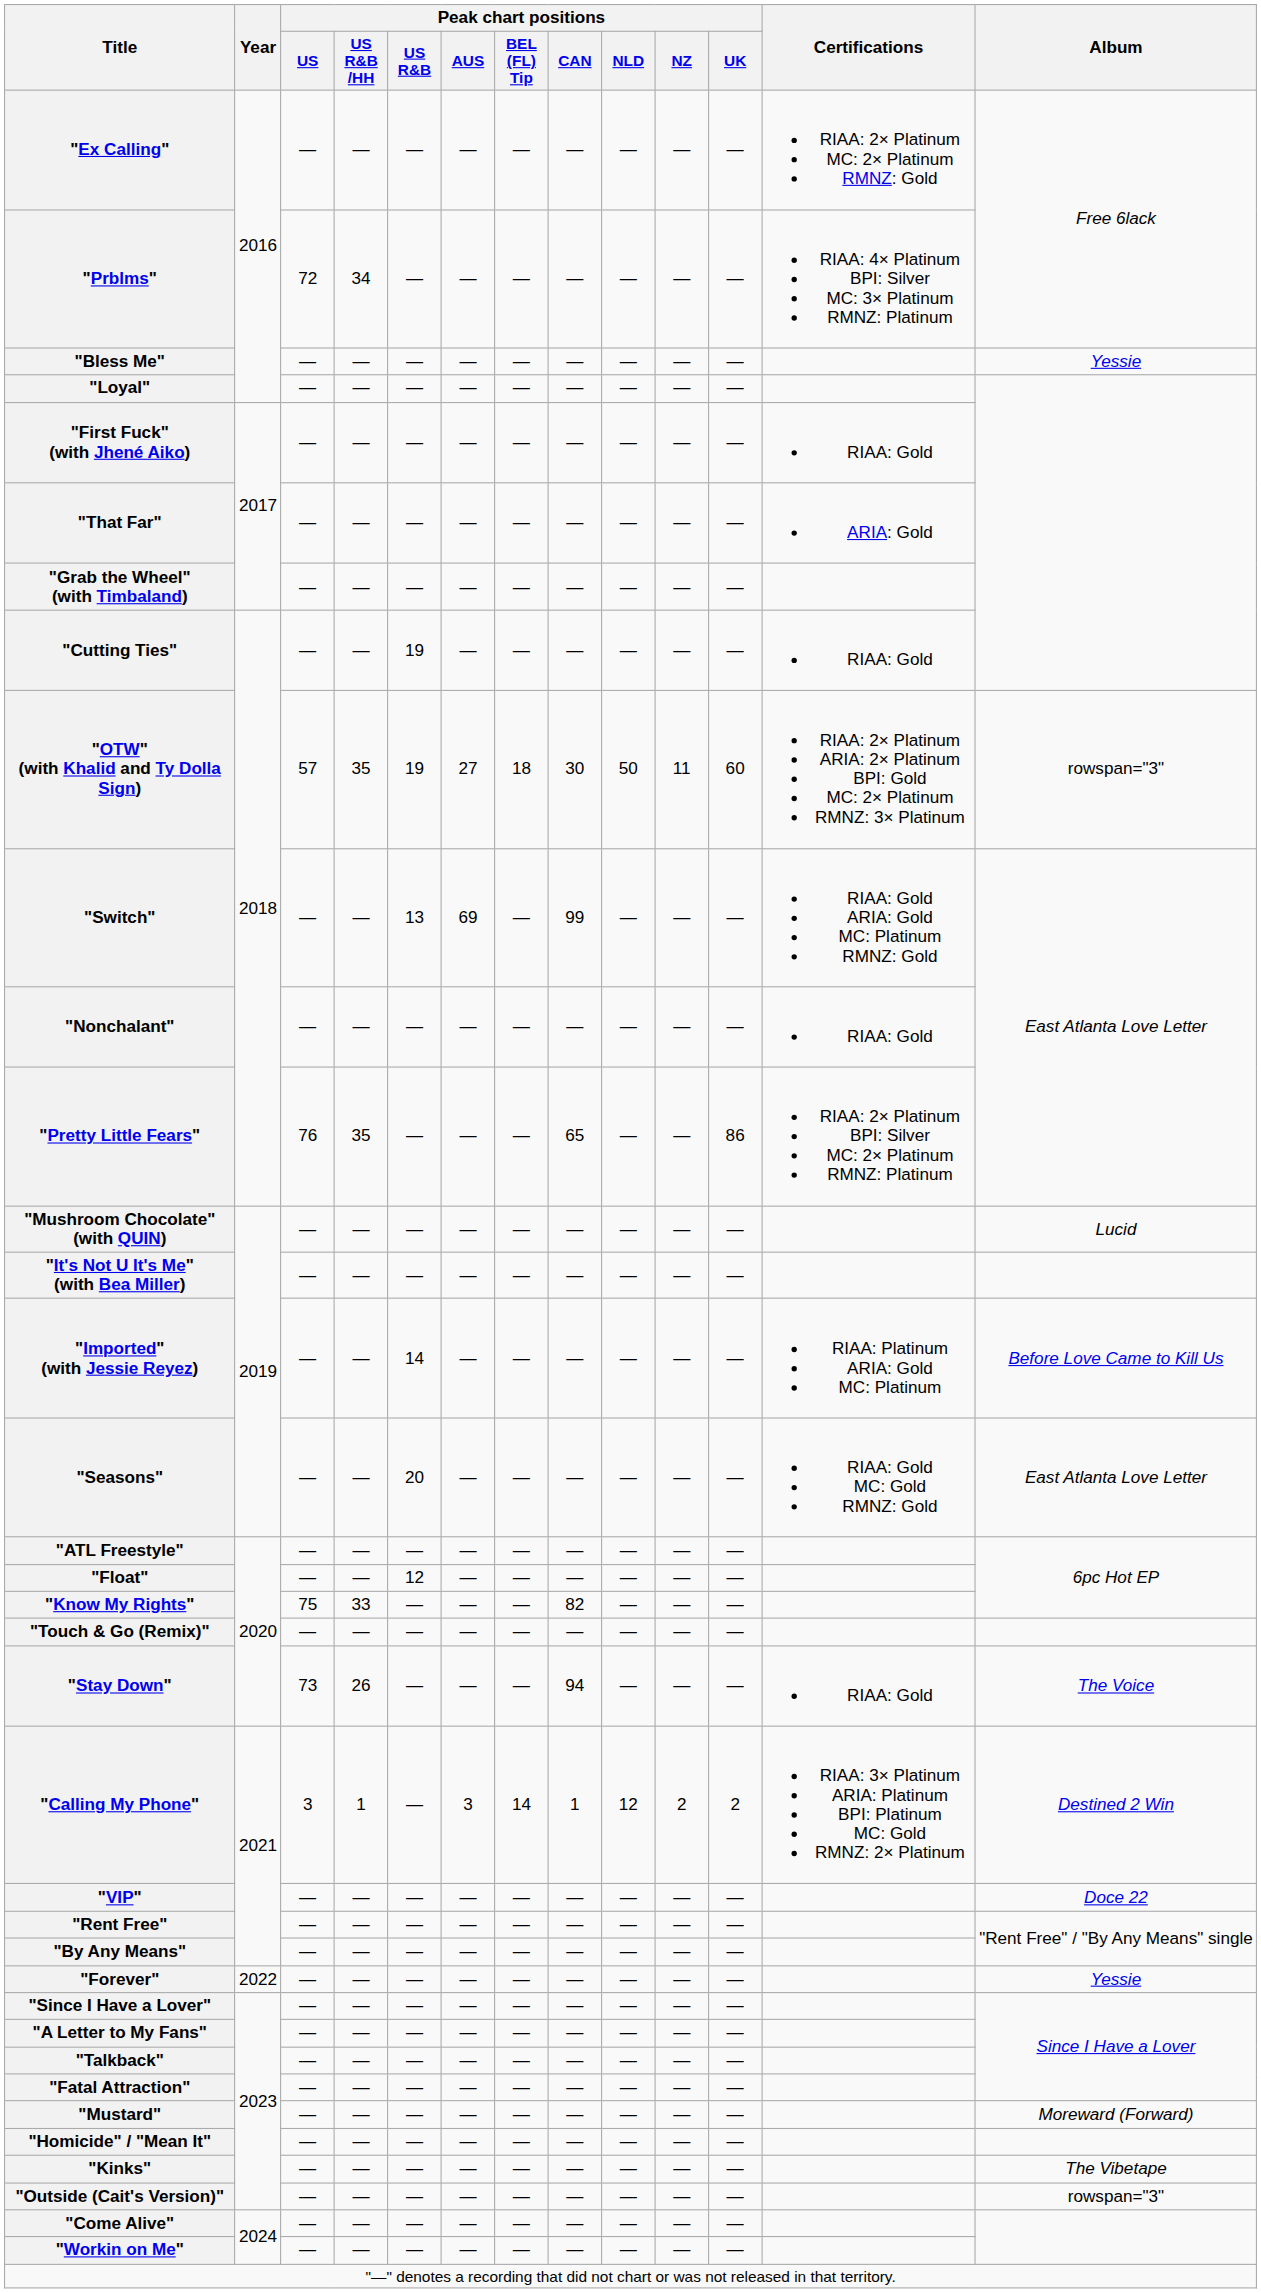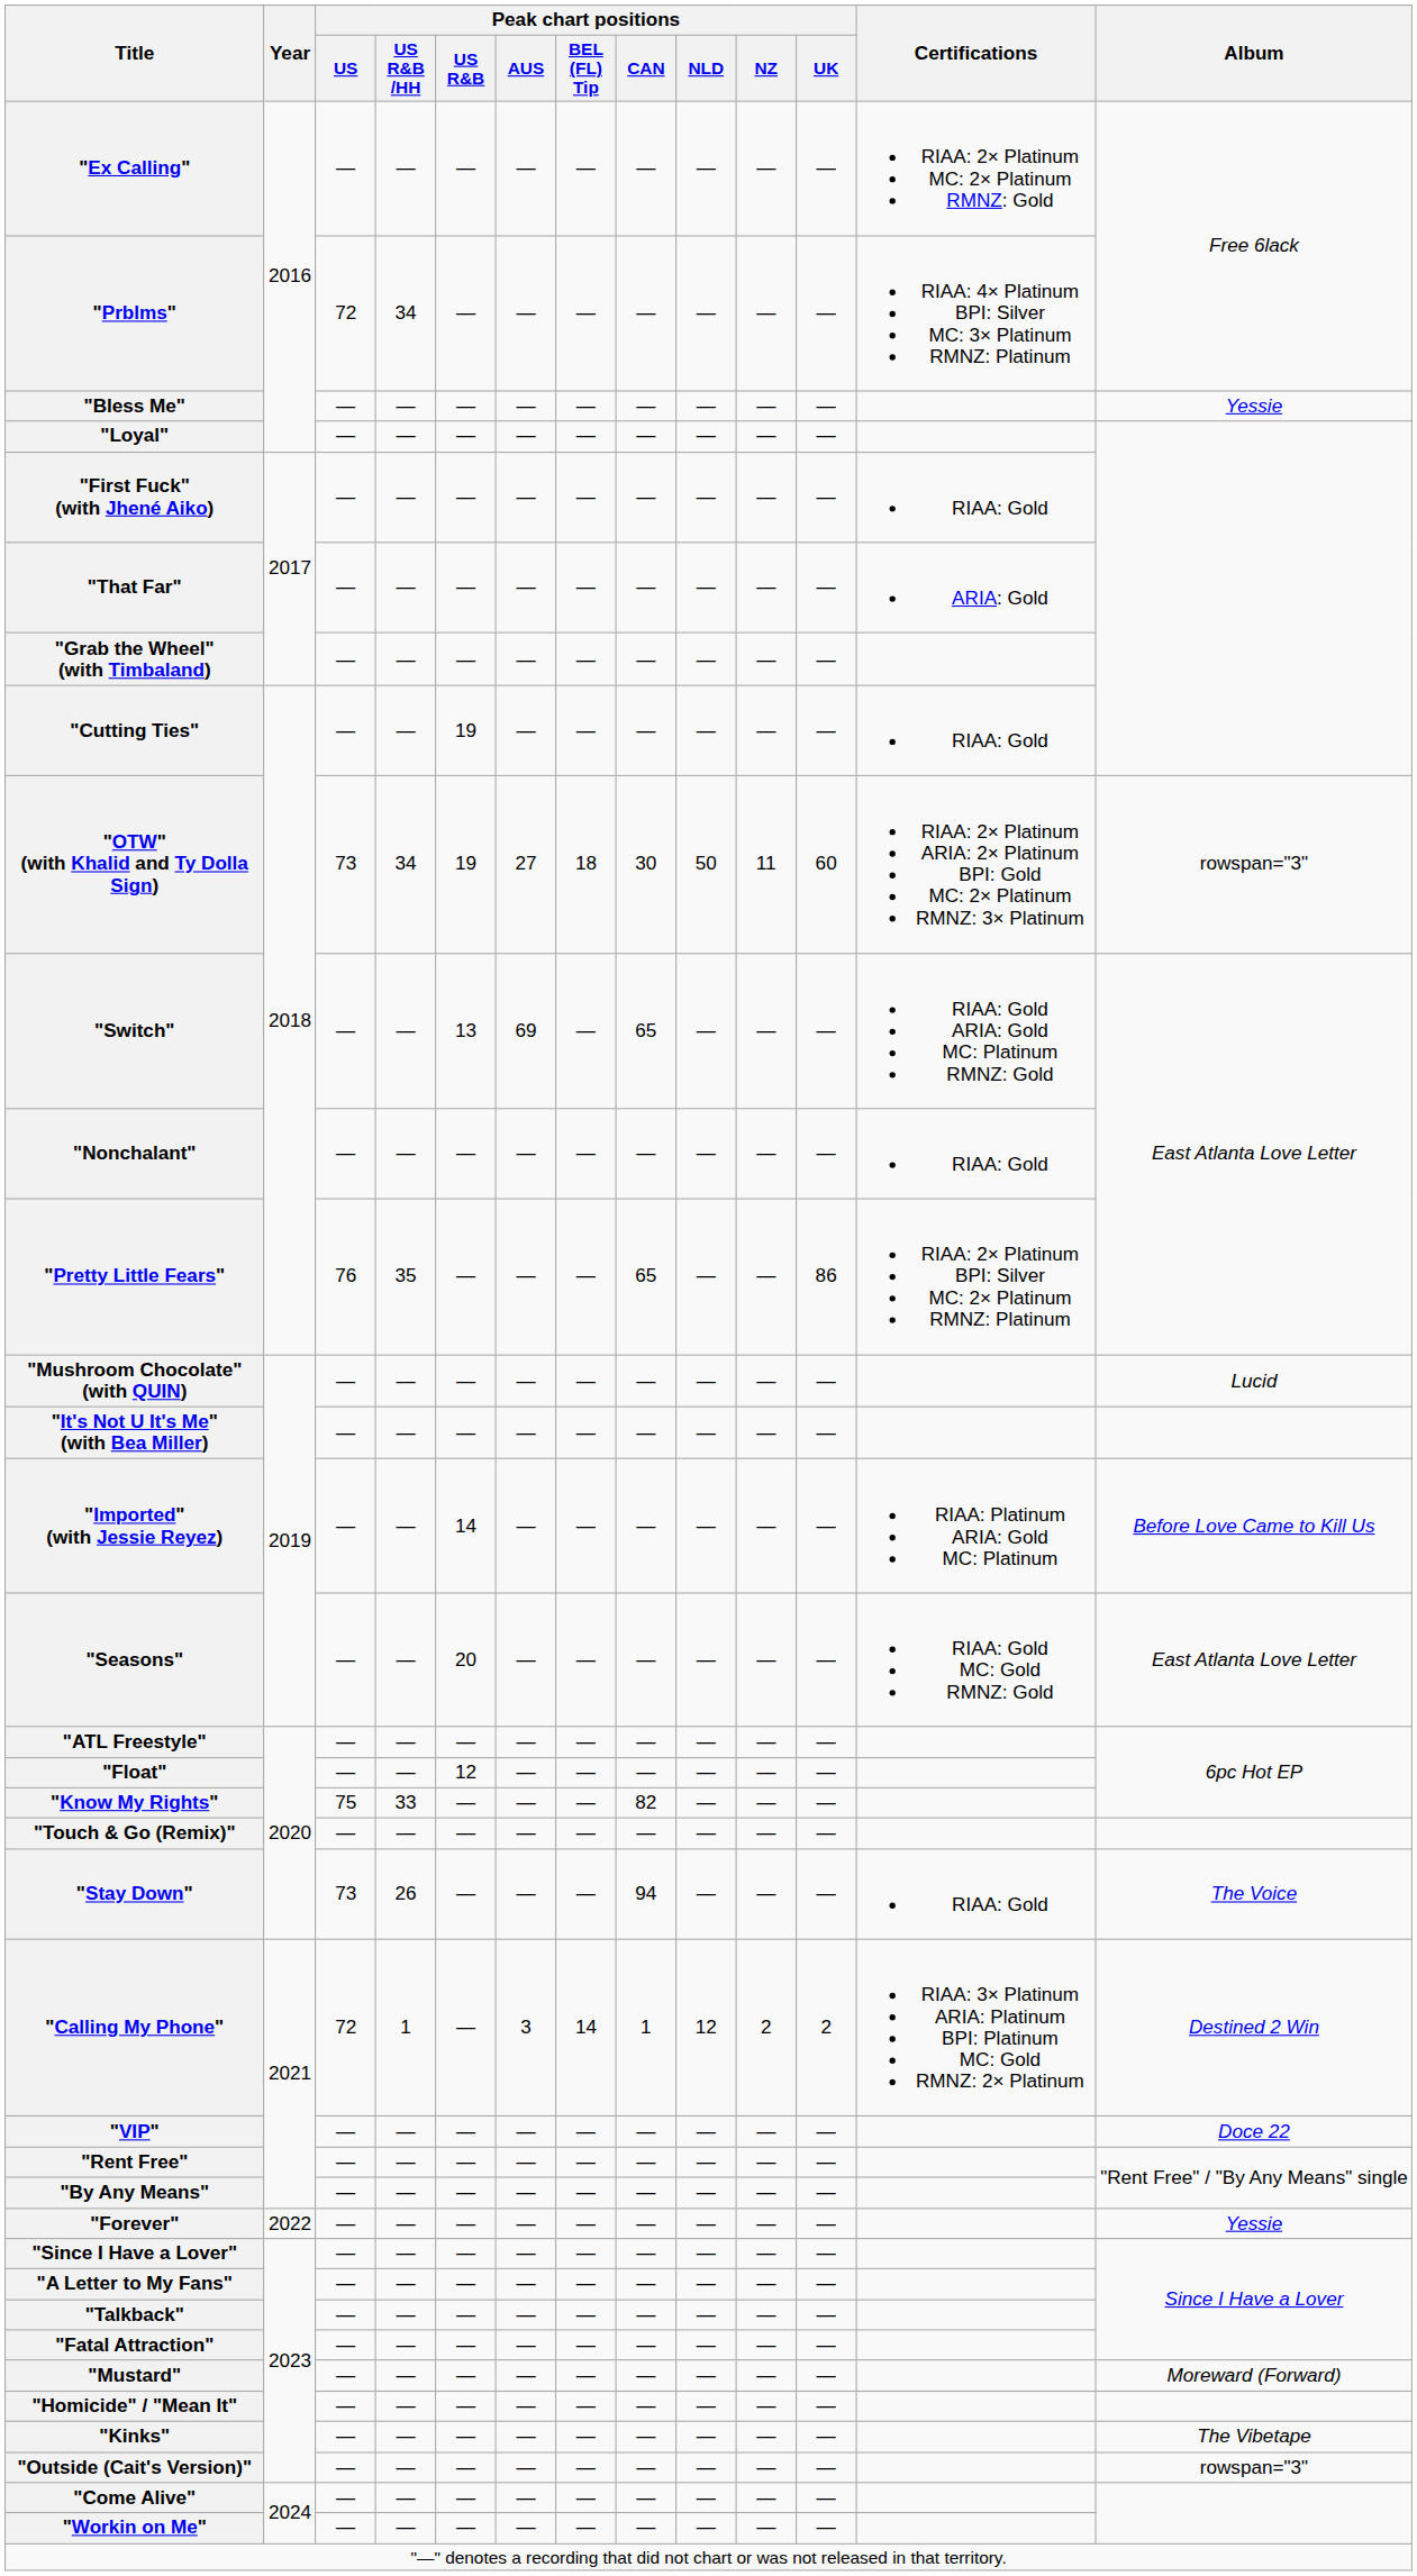"OTW" (with Khalid and Ty Dolla Sign) | Peak chart positions / US: 57 -> 73
"OTW" (with Khalid and Ty Dolla Sign) | Peak chart positions / US R&B /HH: 35 -> 34
"Switch" | Peak chart positions / CAN: 99 -> 65
"Calling My Phone" | Peak chart positions / US: 3 -> 72
